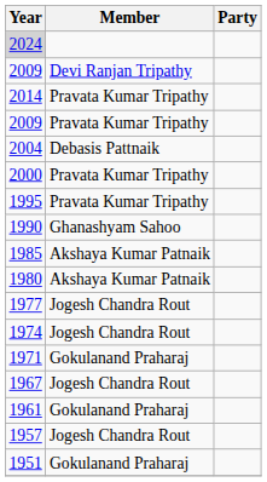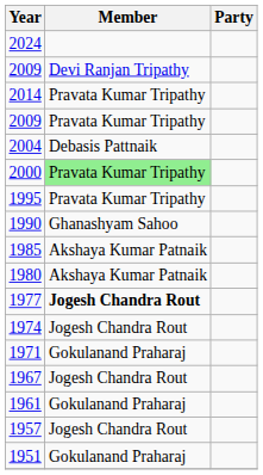2024 | Year: lightgrey background -> no background
2000 | Member: no background -> lightgreen background
1977 | Member: normal -> bold
